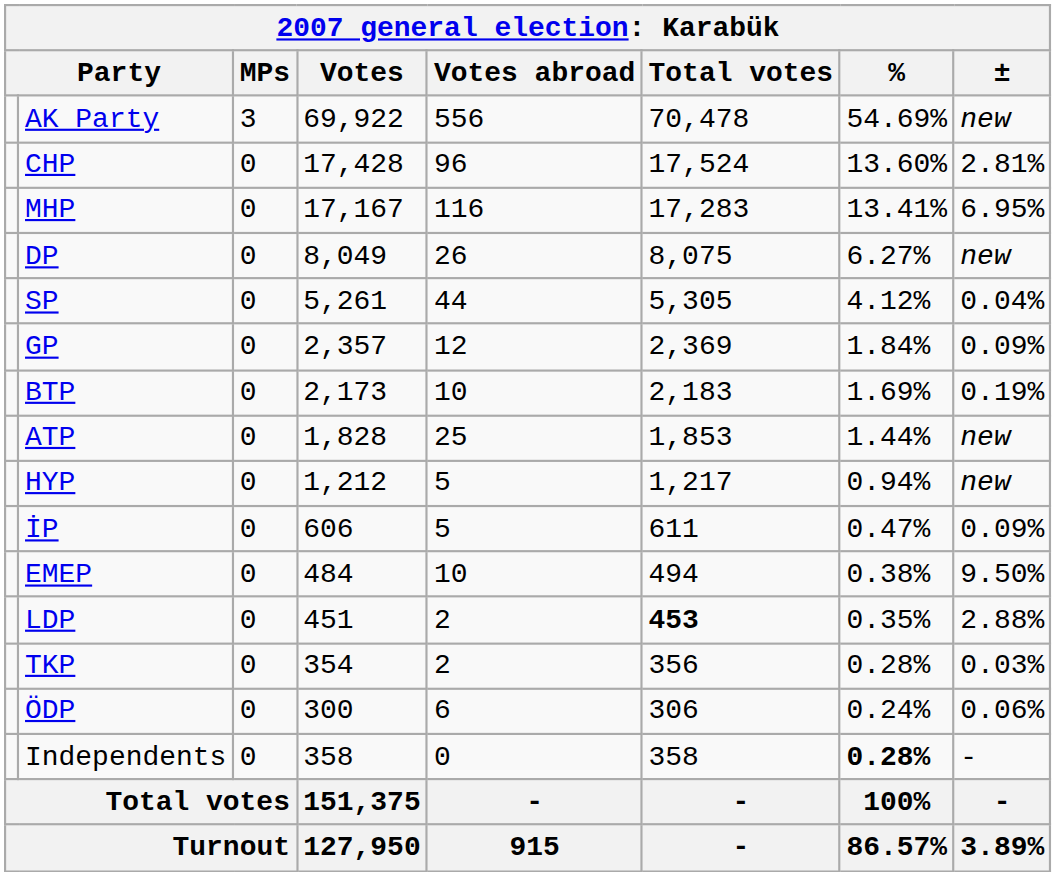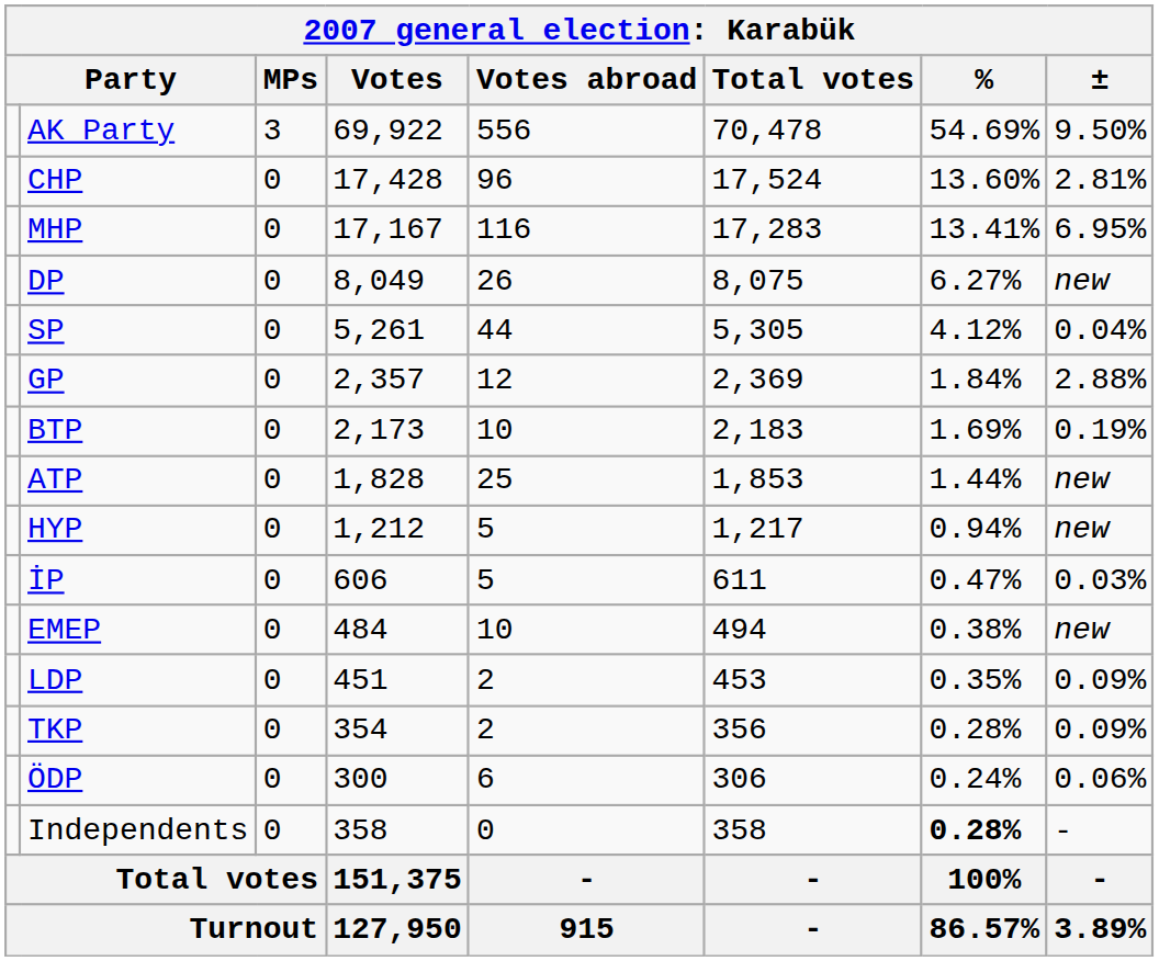AK Party | ±: new -> 9.50%
GP | ±: 0.09% -> 2.88%
İP | ±: 0.09% -> 0.03%
EMEP | ±: 9.50% -> new
LDP | Total votes: bold -> normal
LDP | ±: 2.88% -> 0.09%
TKP | ±: 0.03% -> 0.09%
